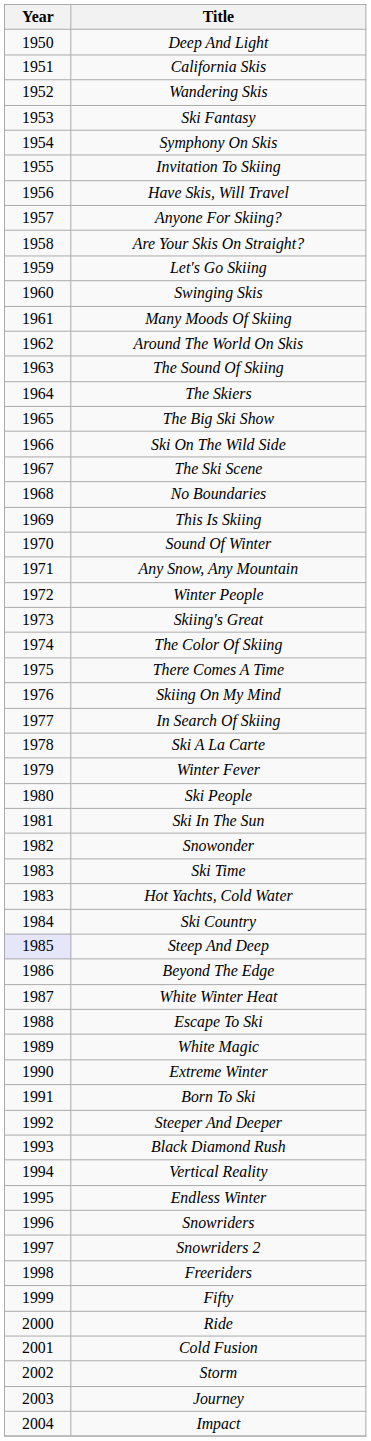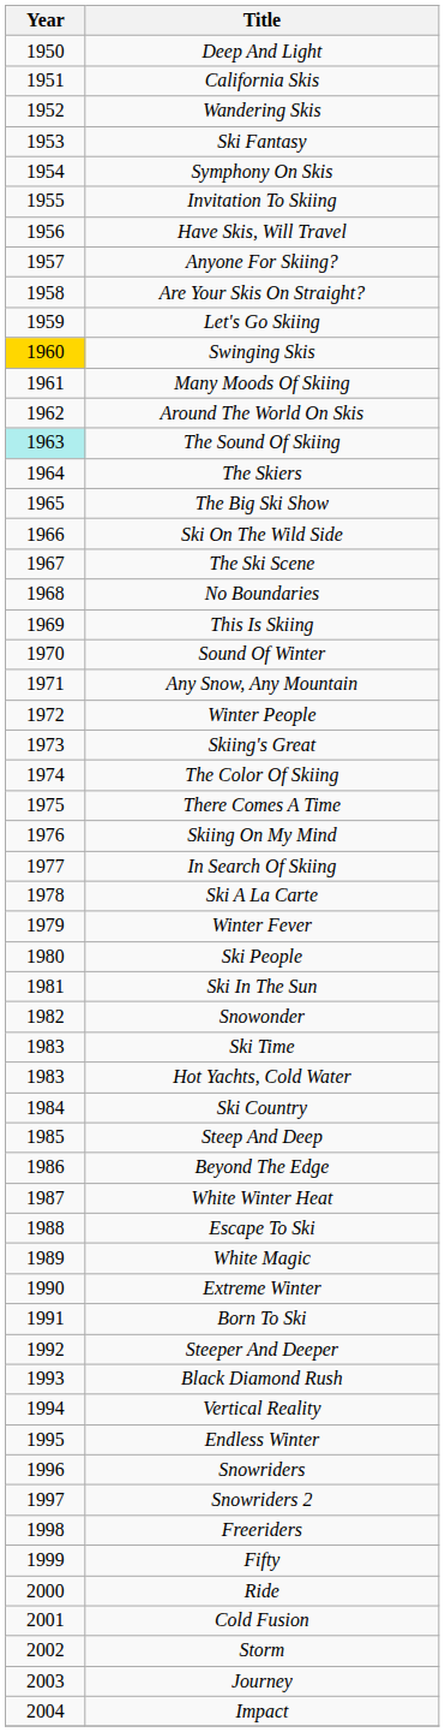Swinging Skis | Year: no background -> gold background
The Sound Of Skiing | Year: no background -> paleturquoise background
Steep And Deep | Year: lavender background -> no background
